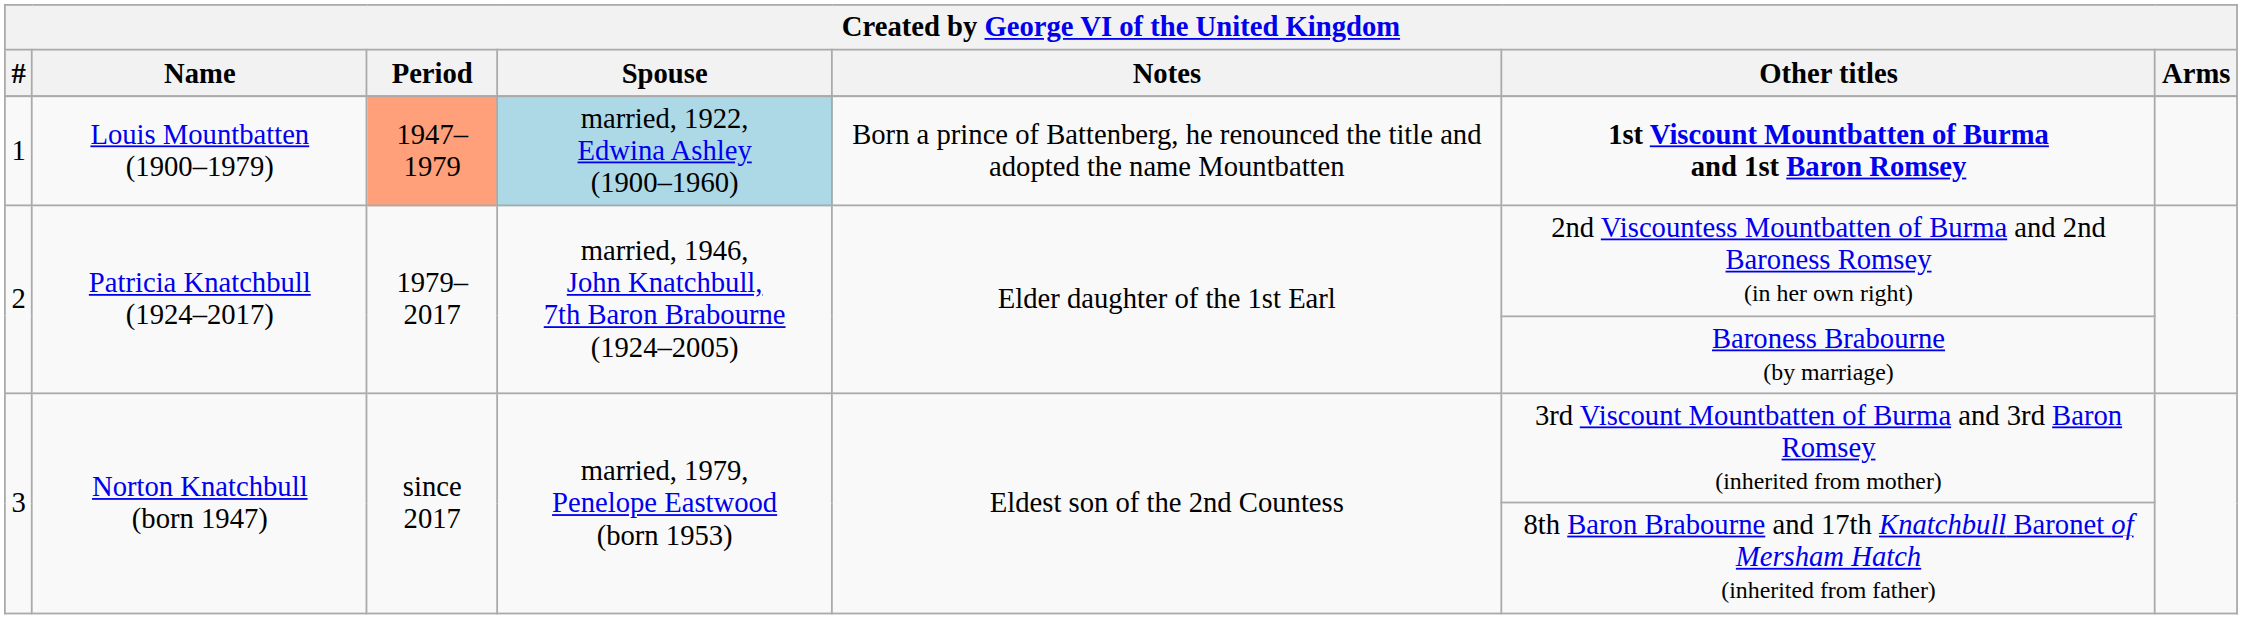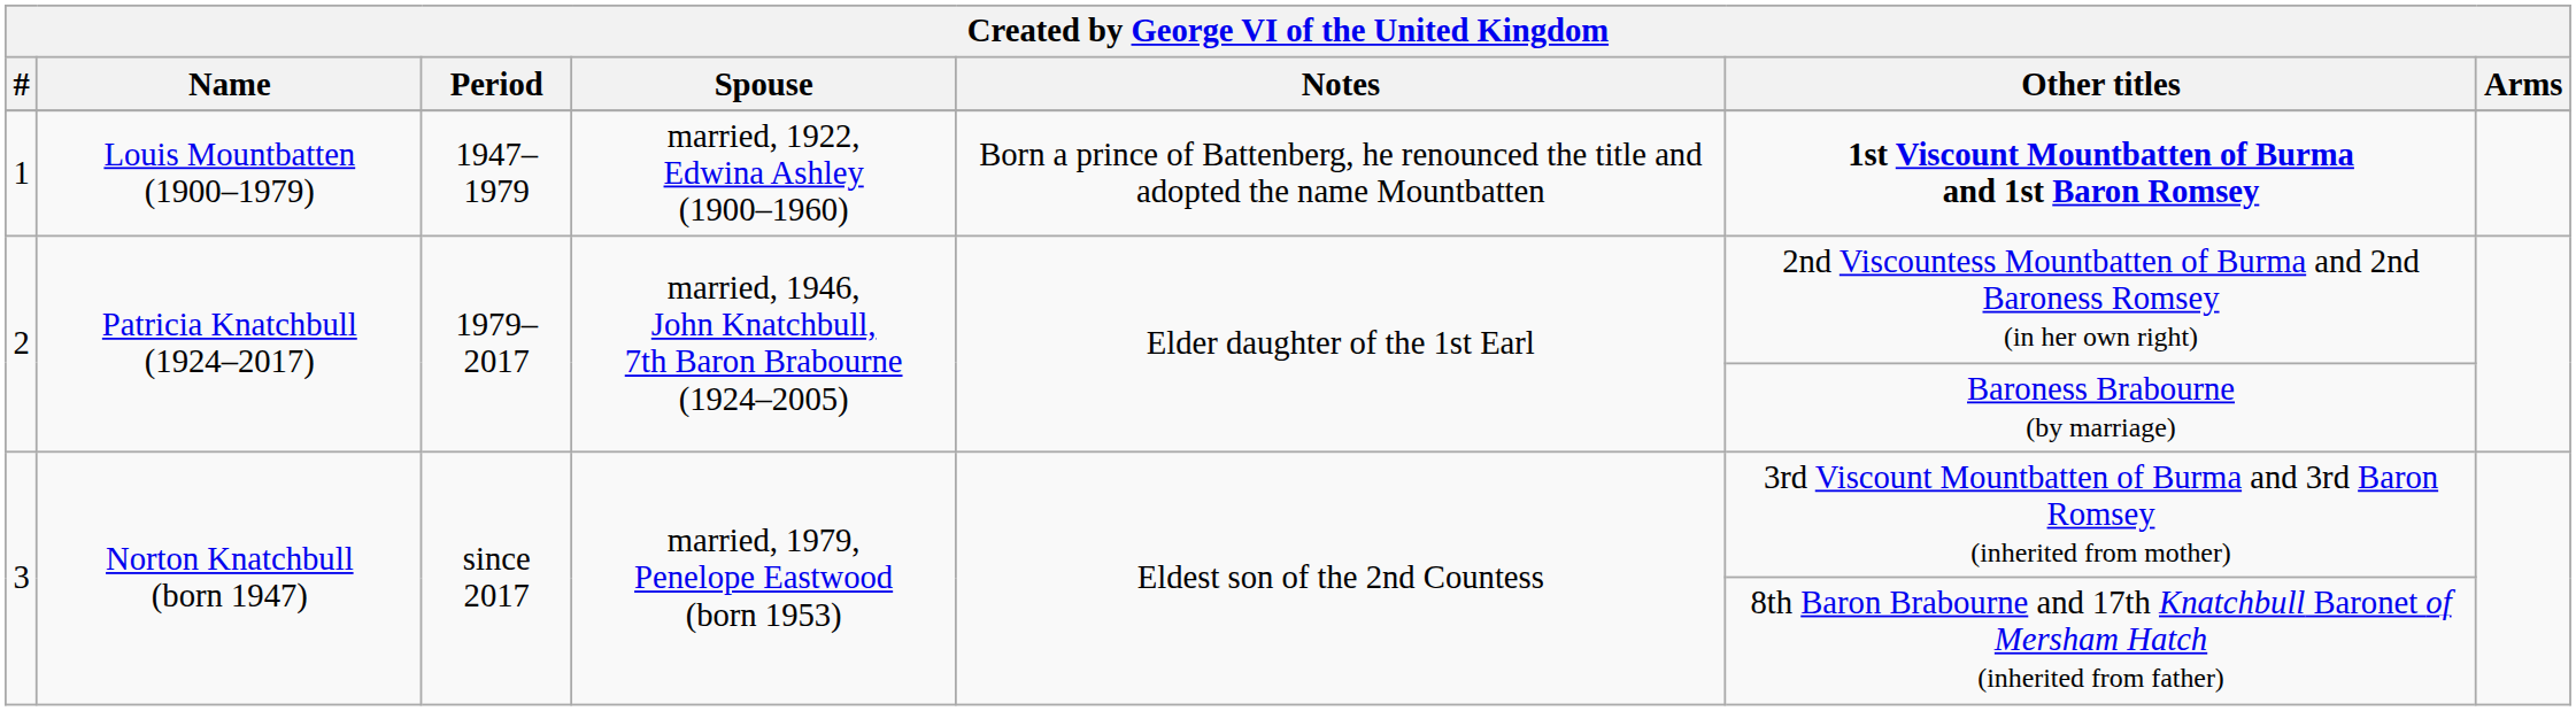1 | Period: lightsalmon background -> no background
1 | Spouse: lightblue background -> no background
